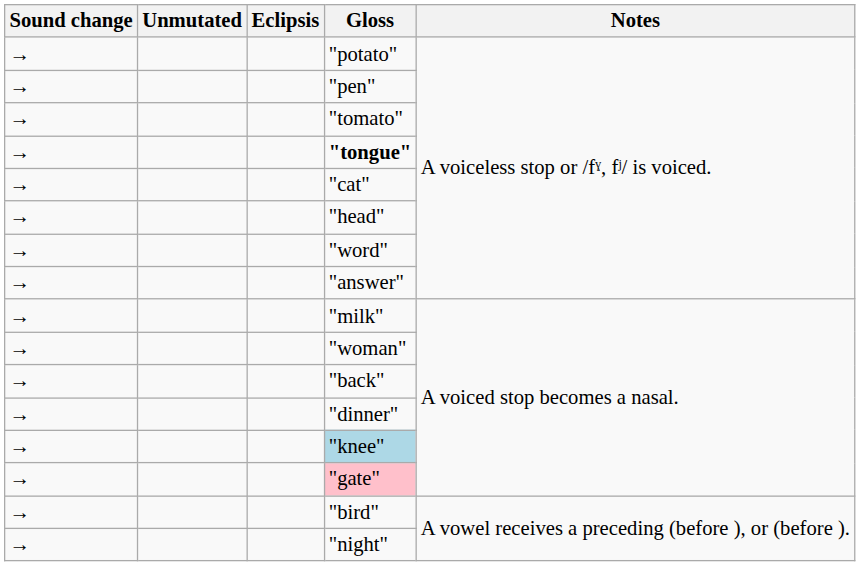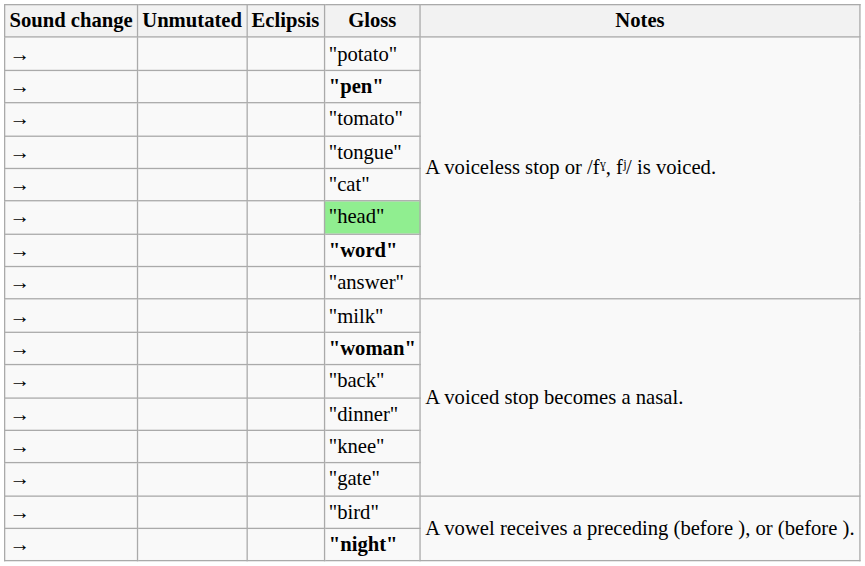"pen" | Gloss: normal -> bold
"tongue" | Gloss: bold -> normal
"head" | Gloss: no background -> lightgreen background
"word" | Gloss: normal -> bold
"woman" | Gloss: normal -> bold
"knee" | Gloss: lightblue background -> no background
"gate" | Gloss: pink background -> no background
"night" | Gloss: normal -> bold
